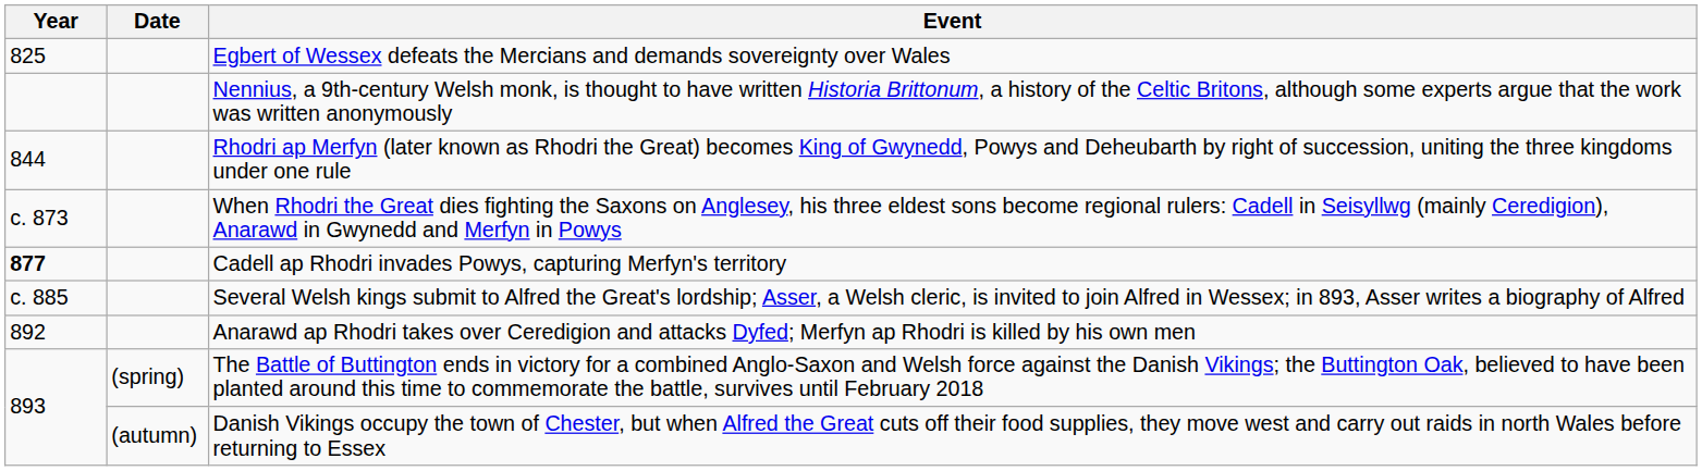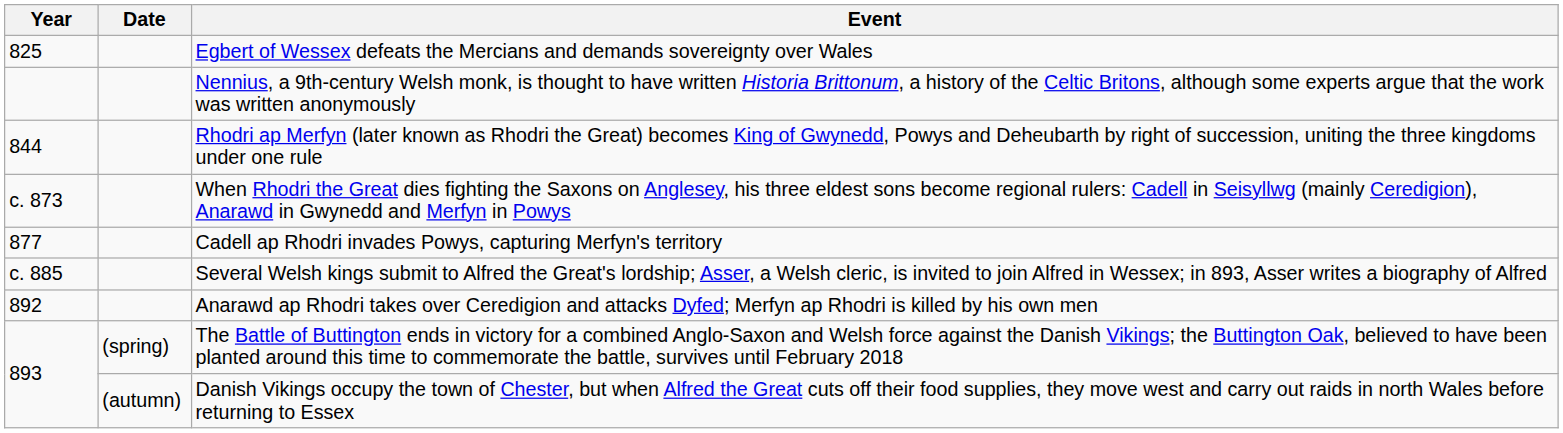Cadell ap Rhodri invades Powys, capturing Merfyn's territory | Year: bold -> normal
